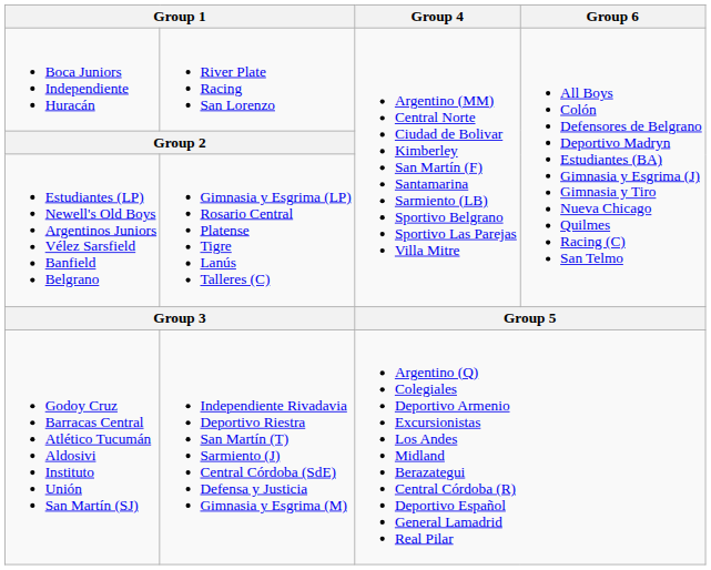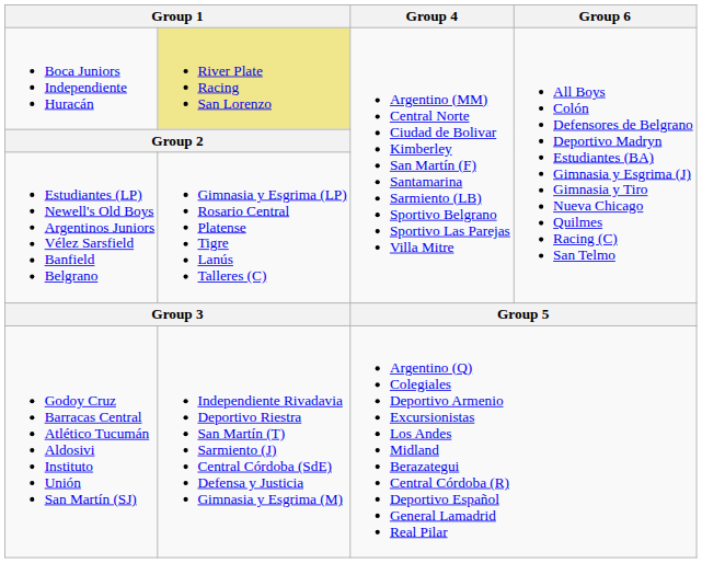Boca Juniors Independiente Huracán | column 2: no background -> khaki background
